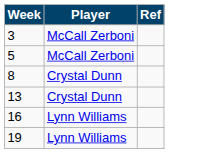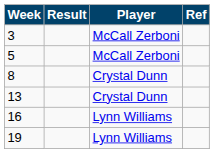+ column: Result
